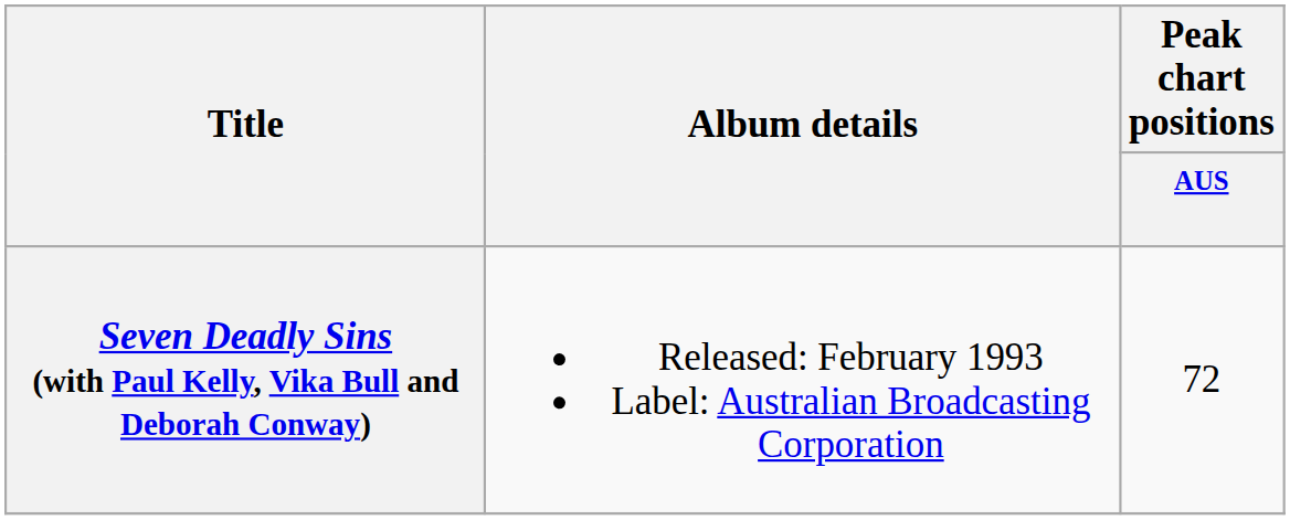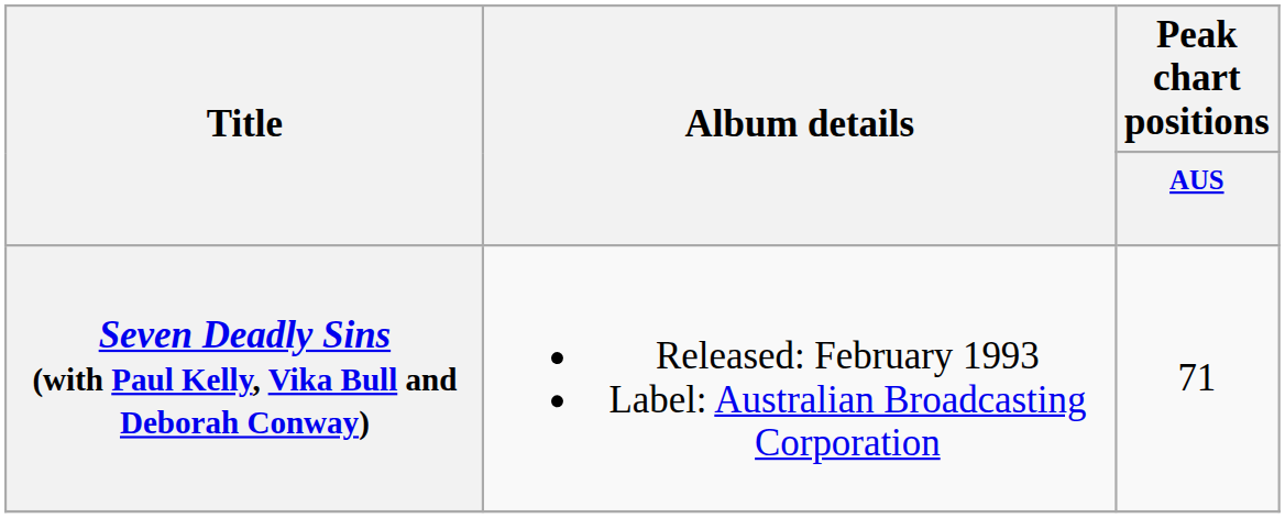row 3 | Peak chart positions / AUS: 72 -> 71
